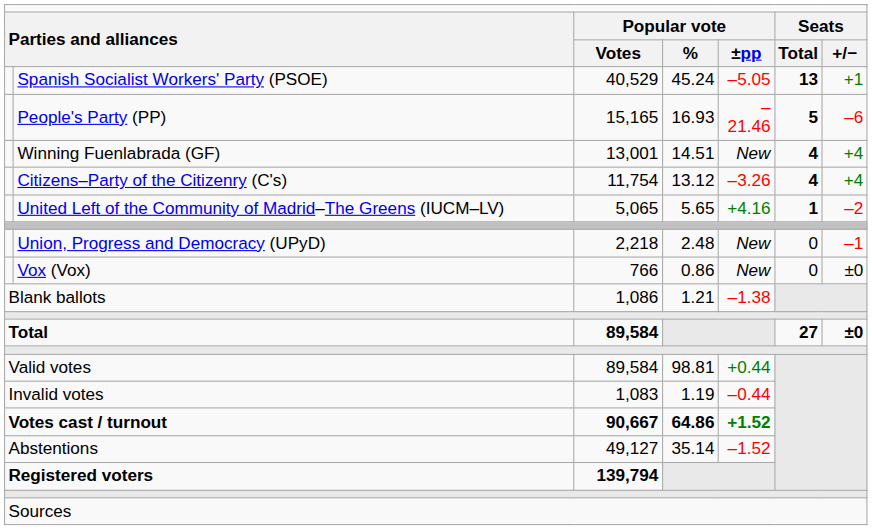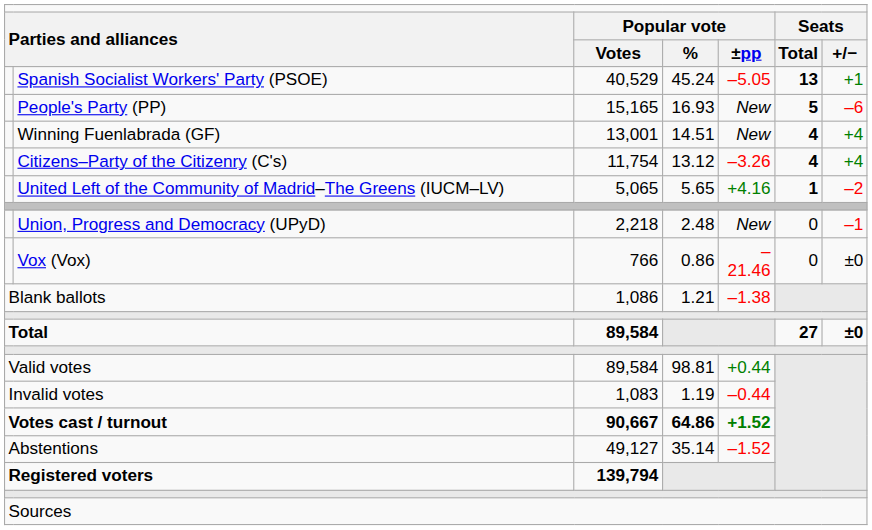People's Party (PP) | column 5: –21.46 -> New
Vox (Vox) | column 5: New -> –21.46
